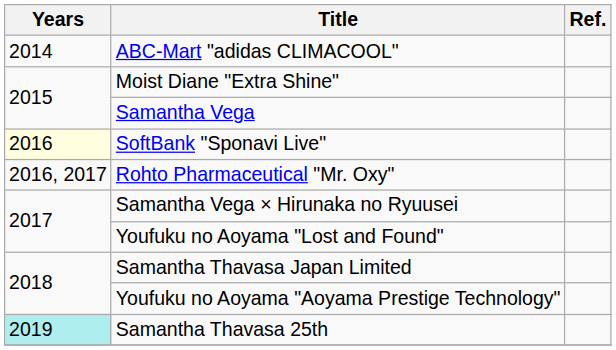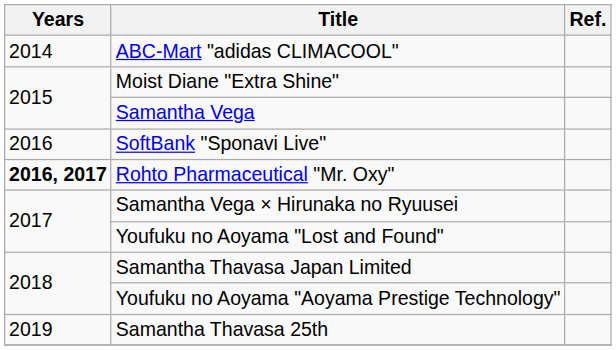SoftBank "Sponavi Live" | Years: lightyellow background -> no background
Rohto Pharmaceutical "Mr. Oxy" | Years: normal -> bold
Samantha Thavasa 25th | Years: paleturquoise background -> no background
